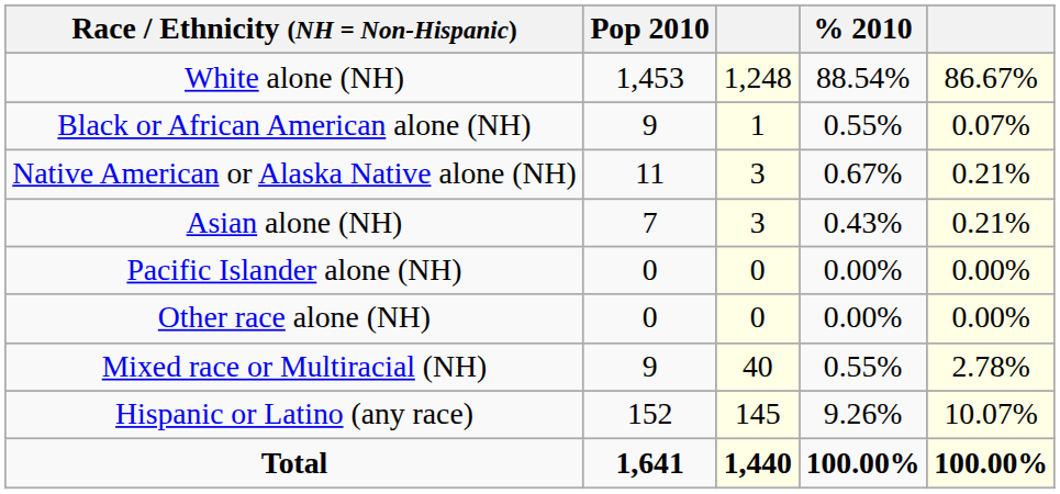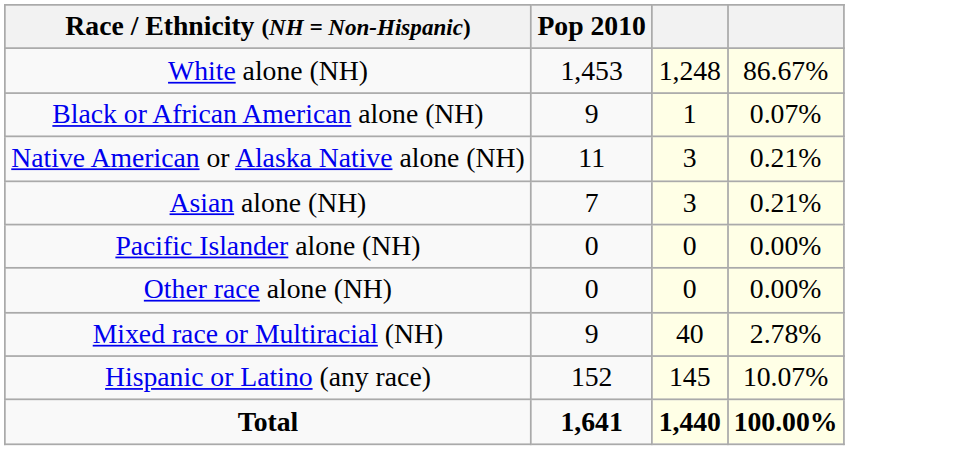- column: % 2010 | 88.54% | 0.55% | 0.67% | 0.43% | 0.00% | 0.00% | 0.55% | 9.26% | 100.00%
